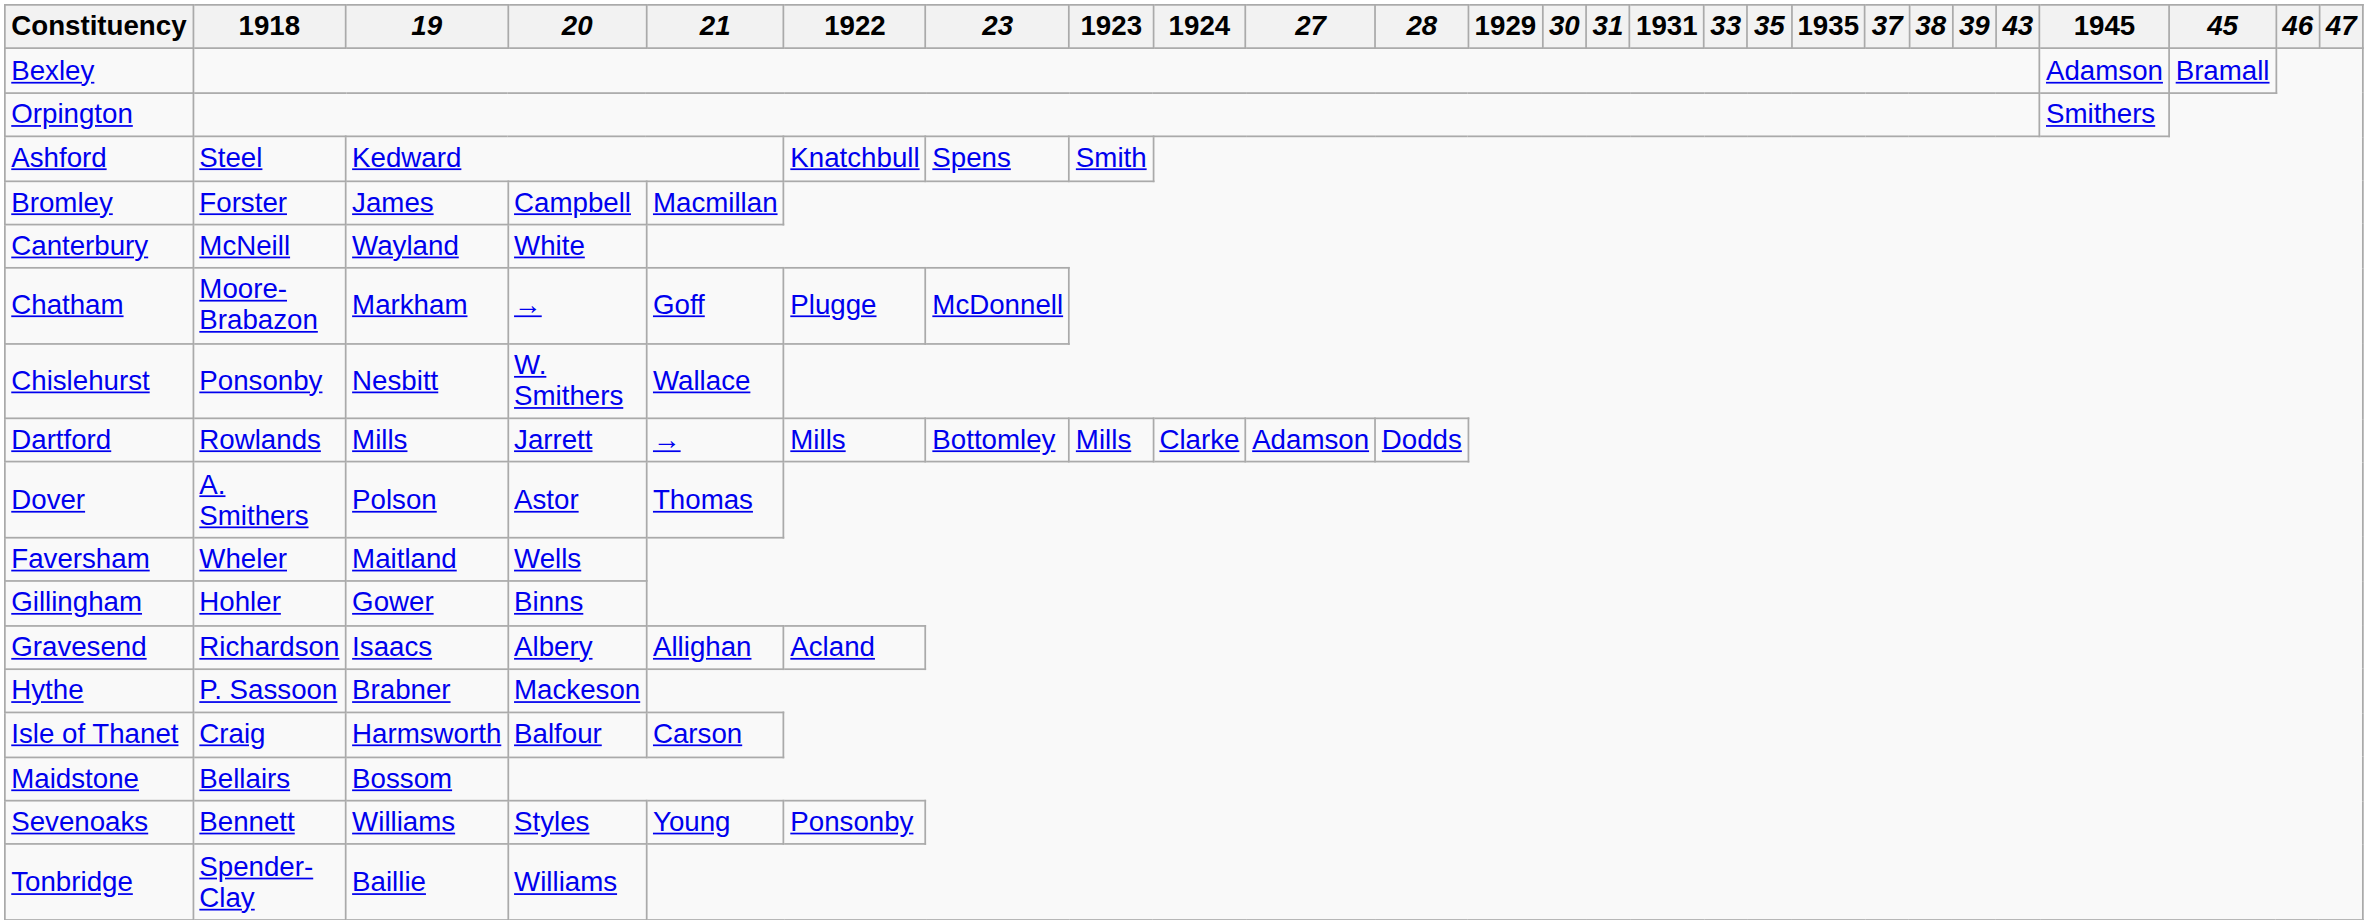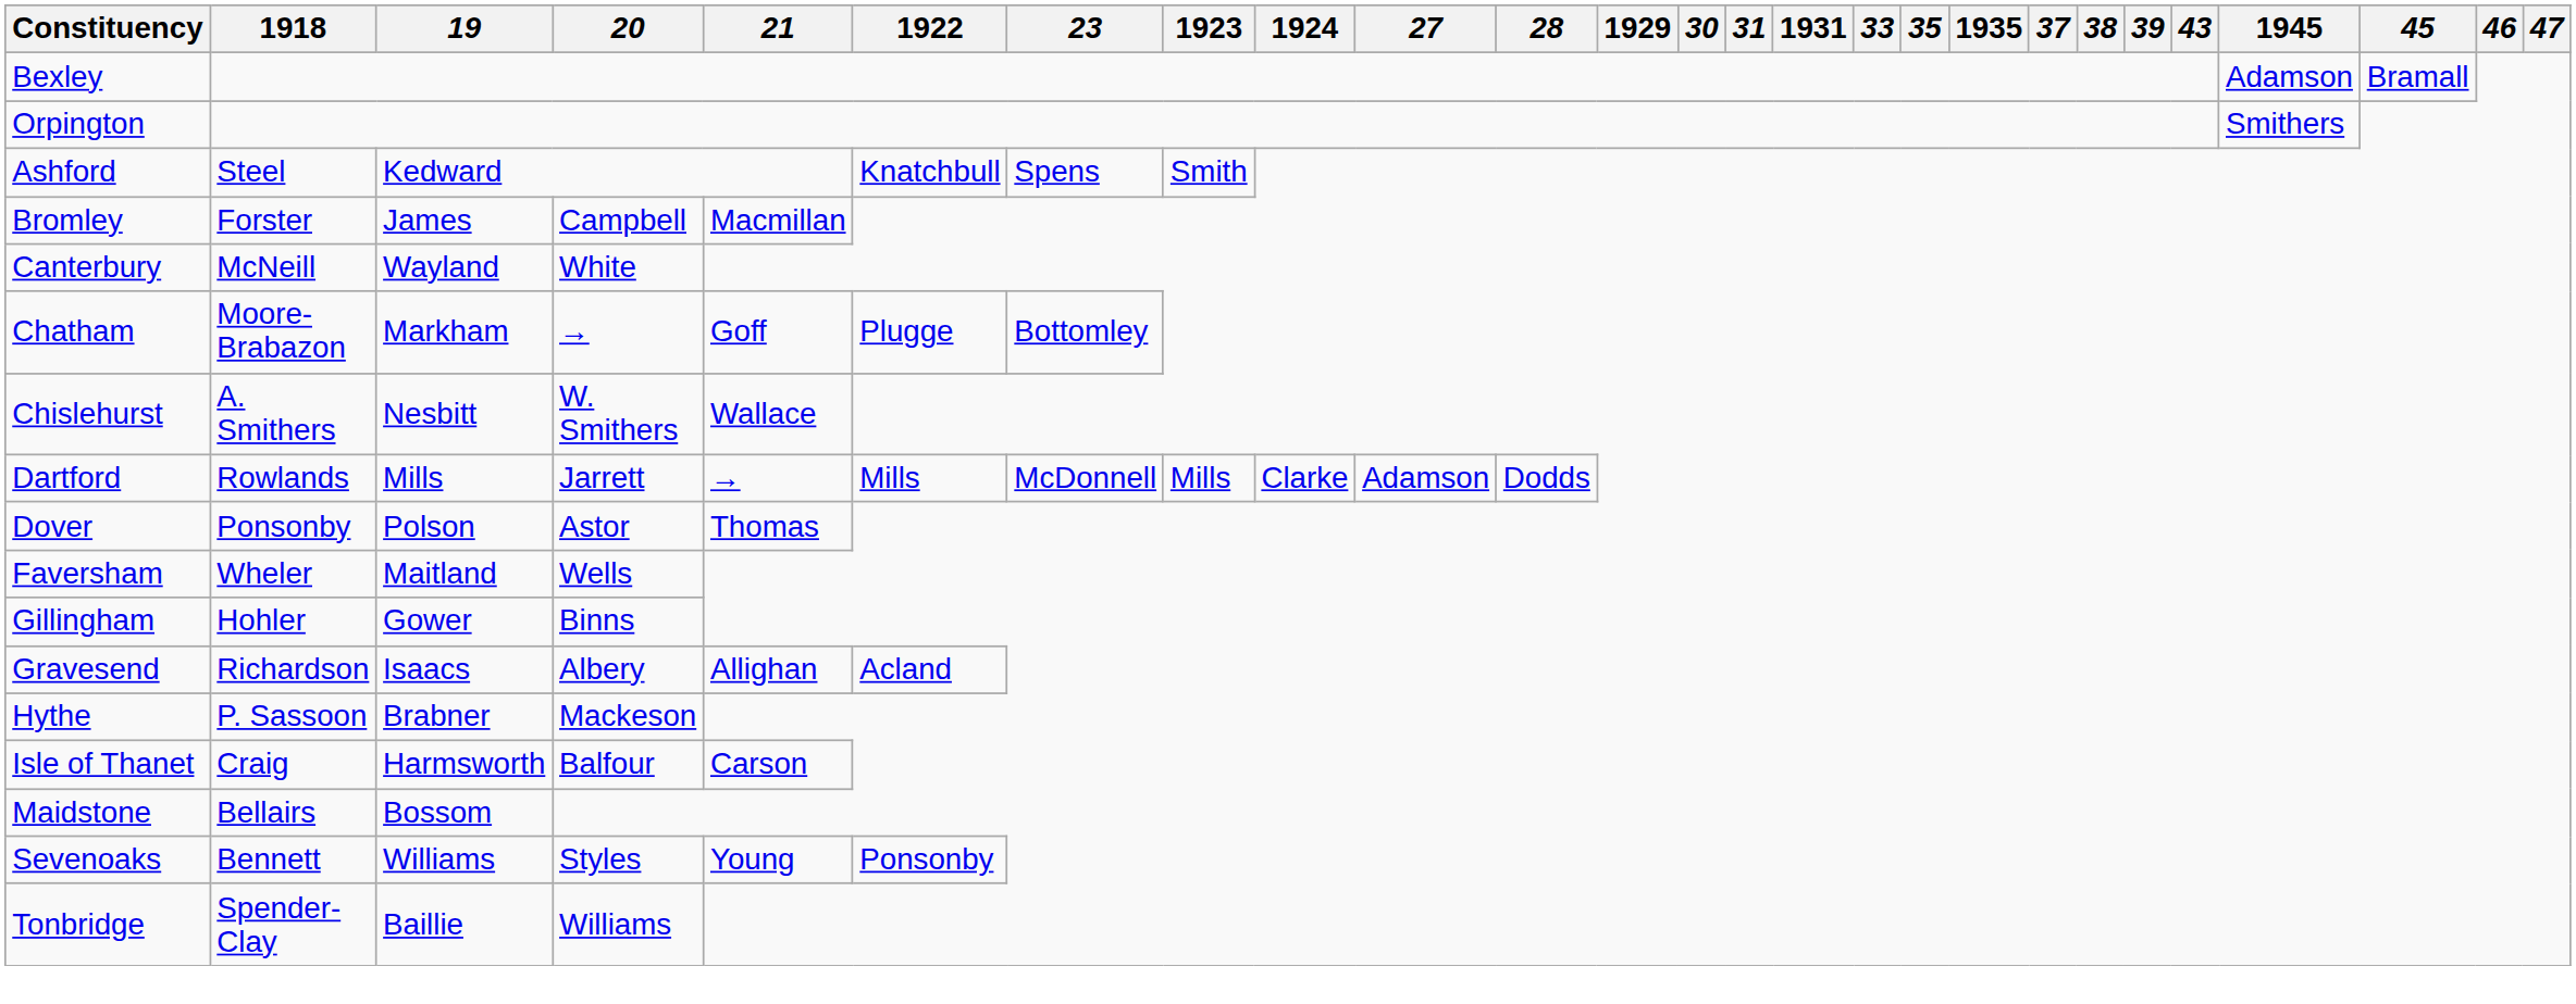Chatham | 23: McDonnell -> Bottomley
Chislehurst | 1918: Ponsonby -> A. Smithers
Dartford | 23: Bottomley -> McDonnell
Dover | 1918: A. Smithers -> Ponsonby
